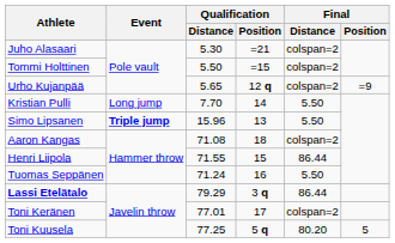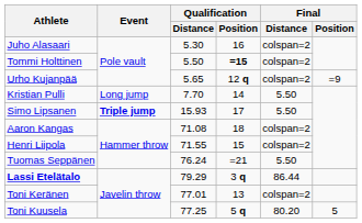Juho Alasaari | Qualification / Position: =21 -> 16
Tommi Holttinen | Qualification / Position: normal -> bold
Simo Lipsanen | Qualification / Distance: 15.96 -> 15.93
Simo Lipsanen | Qualification / Position: 13 -> 17
Henri Liipola | Final / Distance: 86.44 -> colspan=2
Tuomas Seppänen | Qualification / Distance: 71.24 -> 76.24
Tuomas Seppänen | Qualification / Position: 16 -> =21
Toni Keränen | Qualification / Position: 17 -> 13
